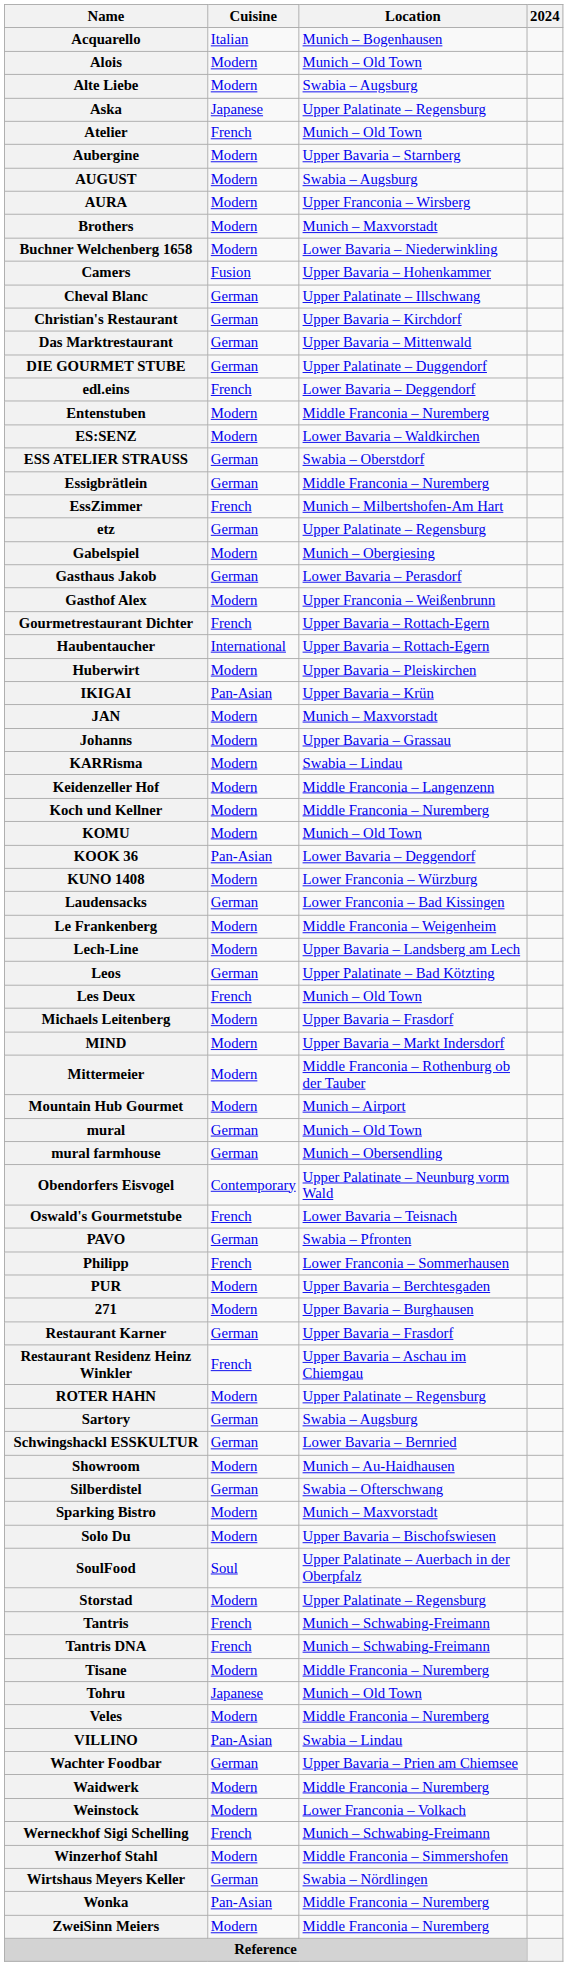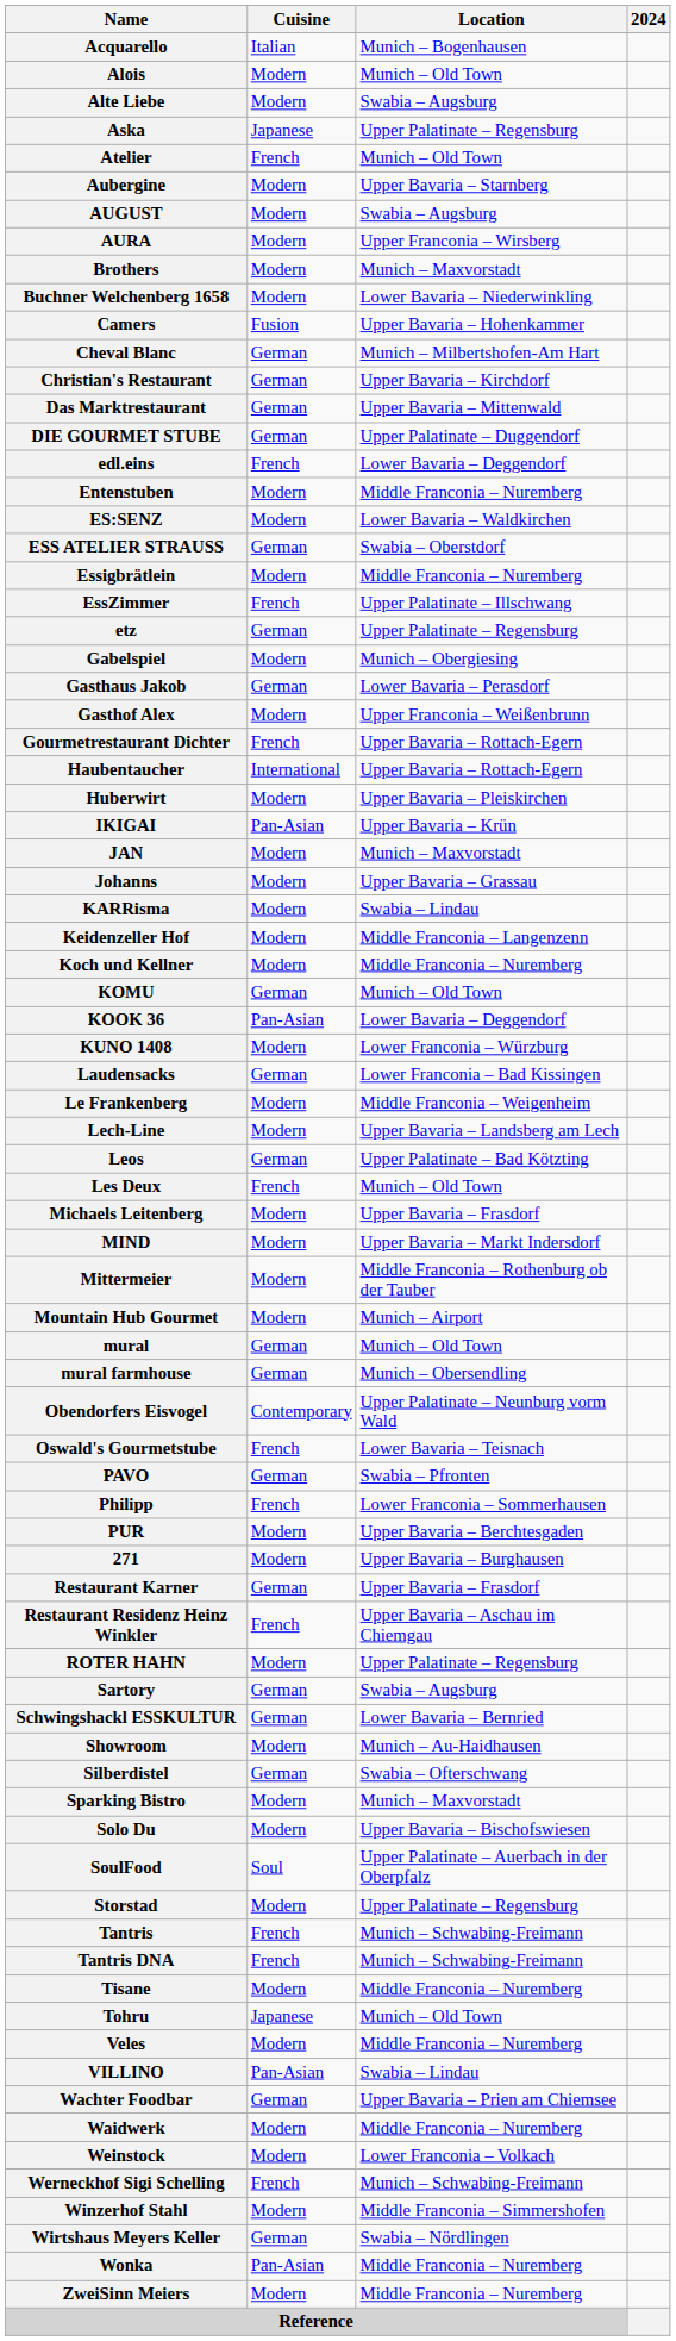Cheval Blanc | Location: Upper Palatinate – Illschwang -> Munich – Milbertshofen-Am Hart
Essigbrätlein | Cuisine: German -> Modern
EssZimmer | Location: Munich – Milbertshofen-Am Hart -> Upper Palatinate – Illschwang
KOMU | Cuisine: Modern -> German
